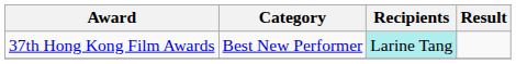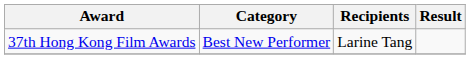37th Hong Kong Film Awards | Recipients: paleturquoise background -> no background
